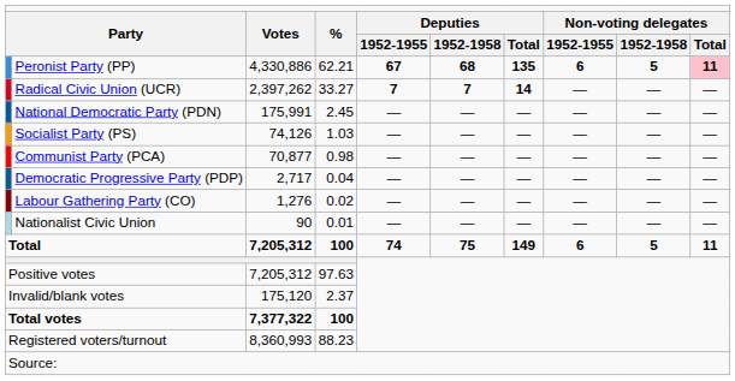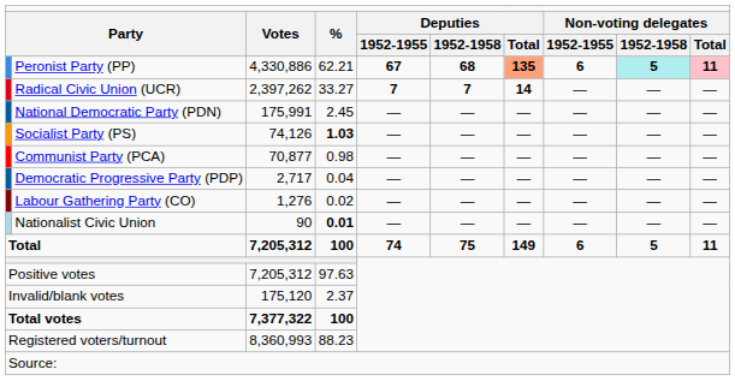Peronist Party (PP) | column 7: no background -> lightsalmon background
Peronist Party (PP) | column 9: no background -> paleturquoise background
Socialist Party (PS) | column 4: normal -> bold
Nationalist Civic Union | column 4: normal -> bold
